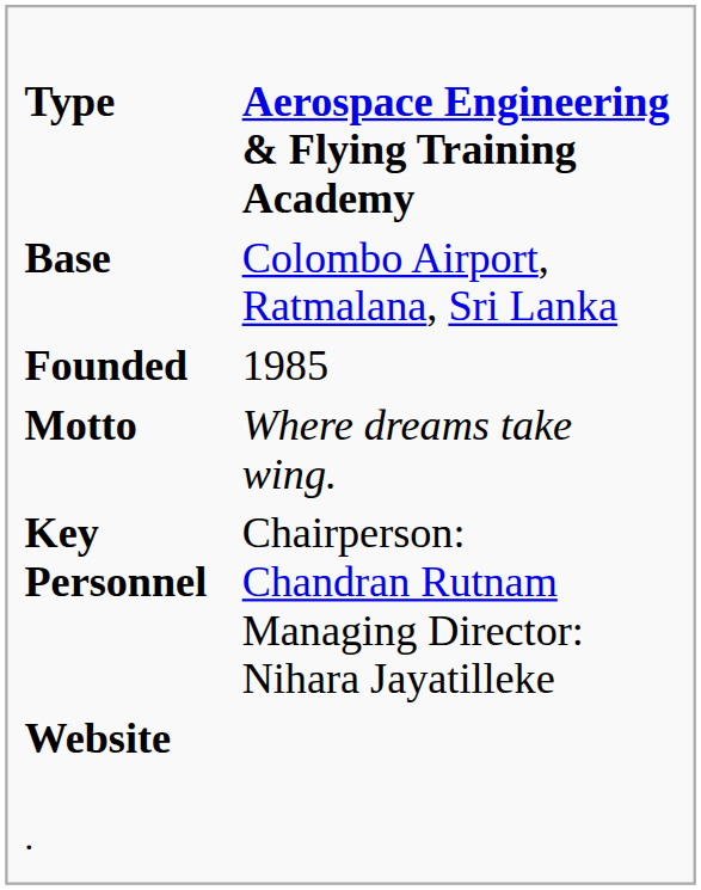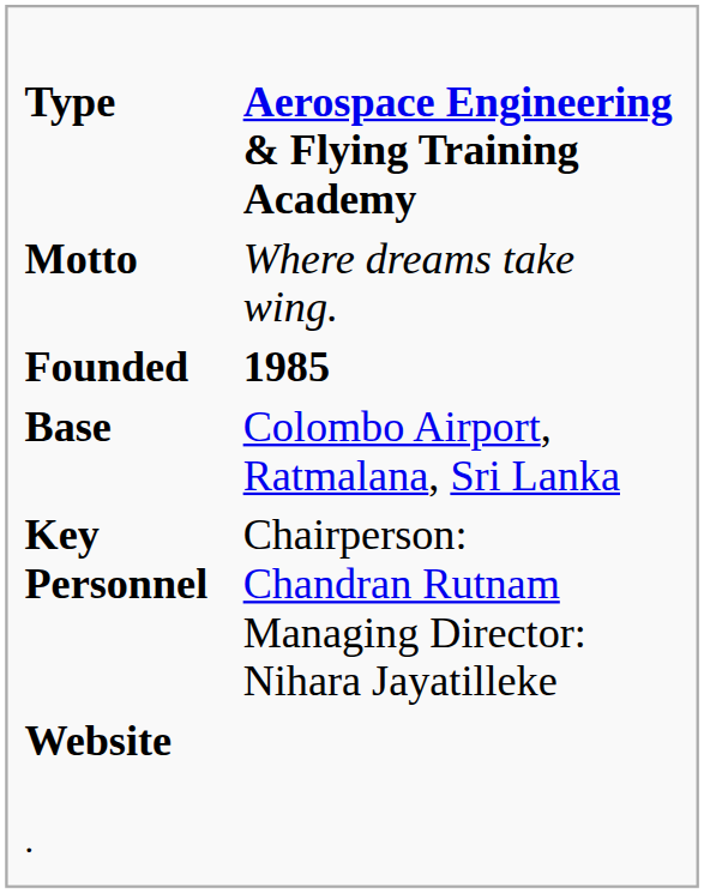rows swapped: Motto <-> Base
Founded | column 2: normal -> bold
